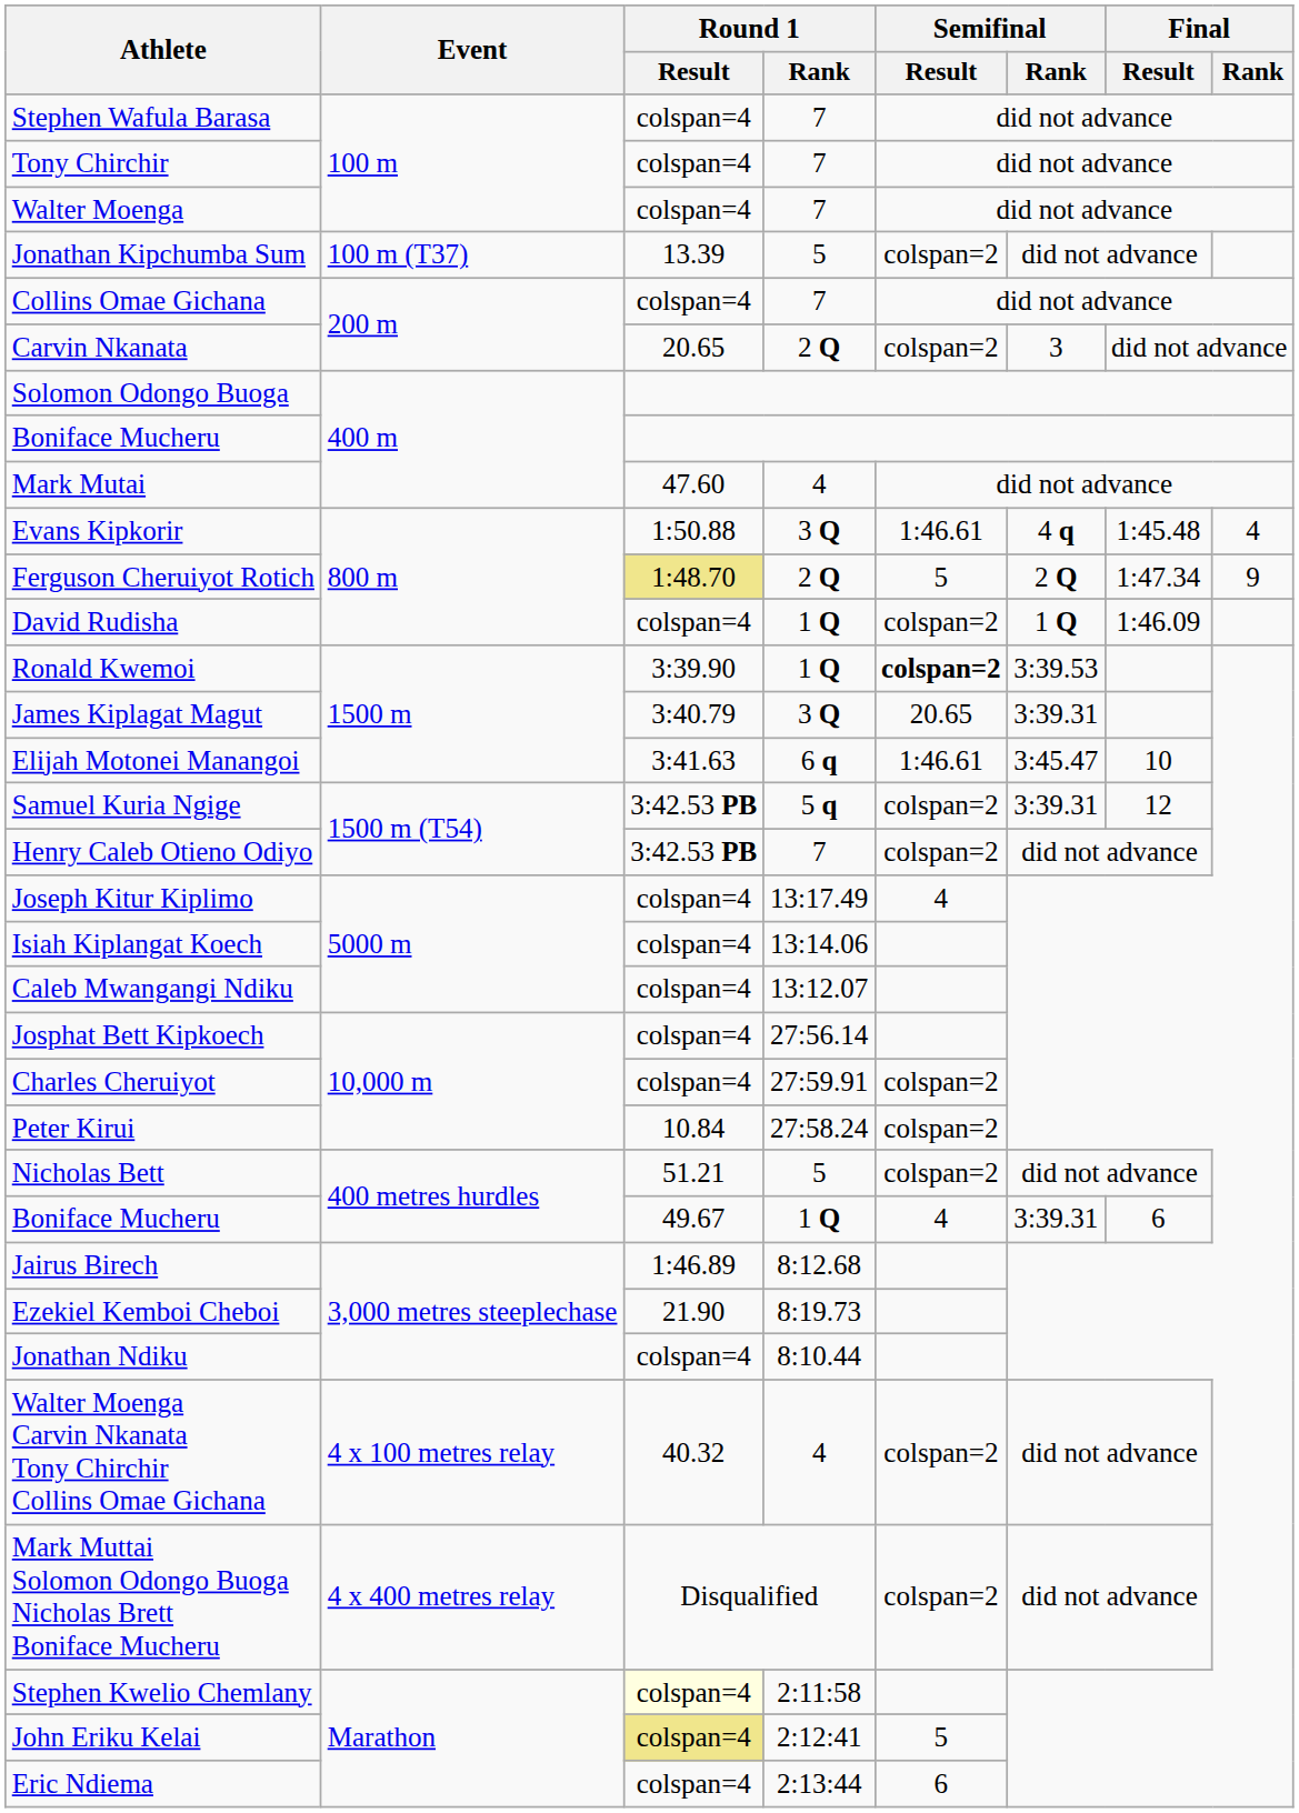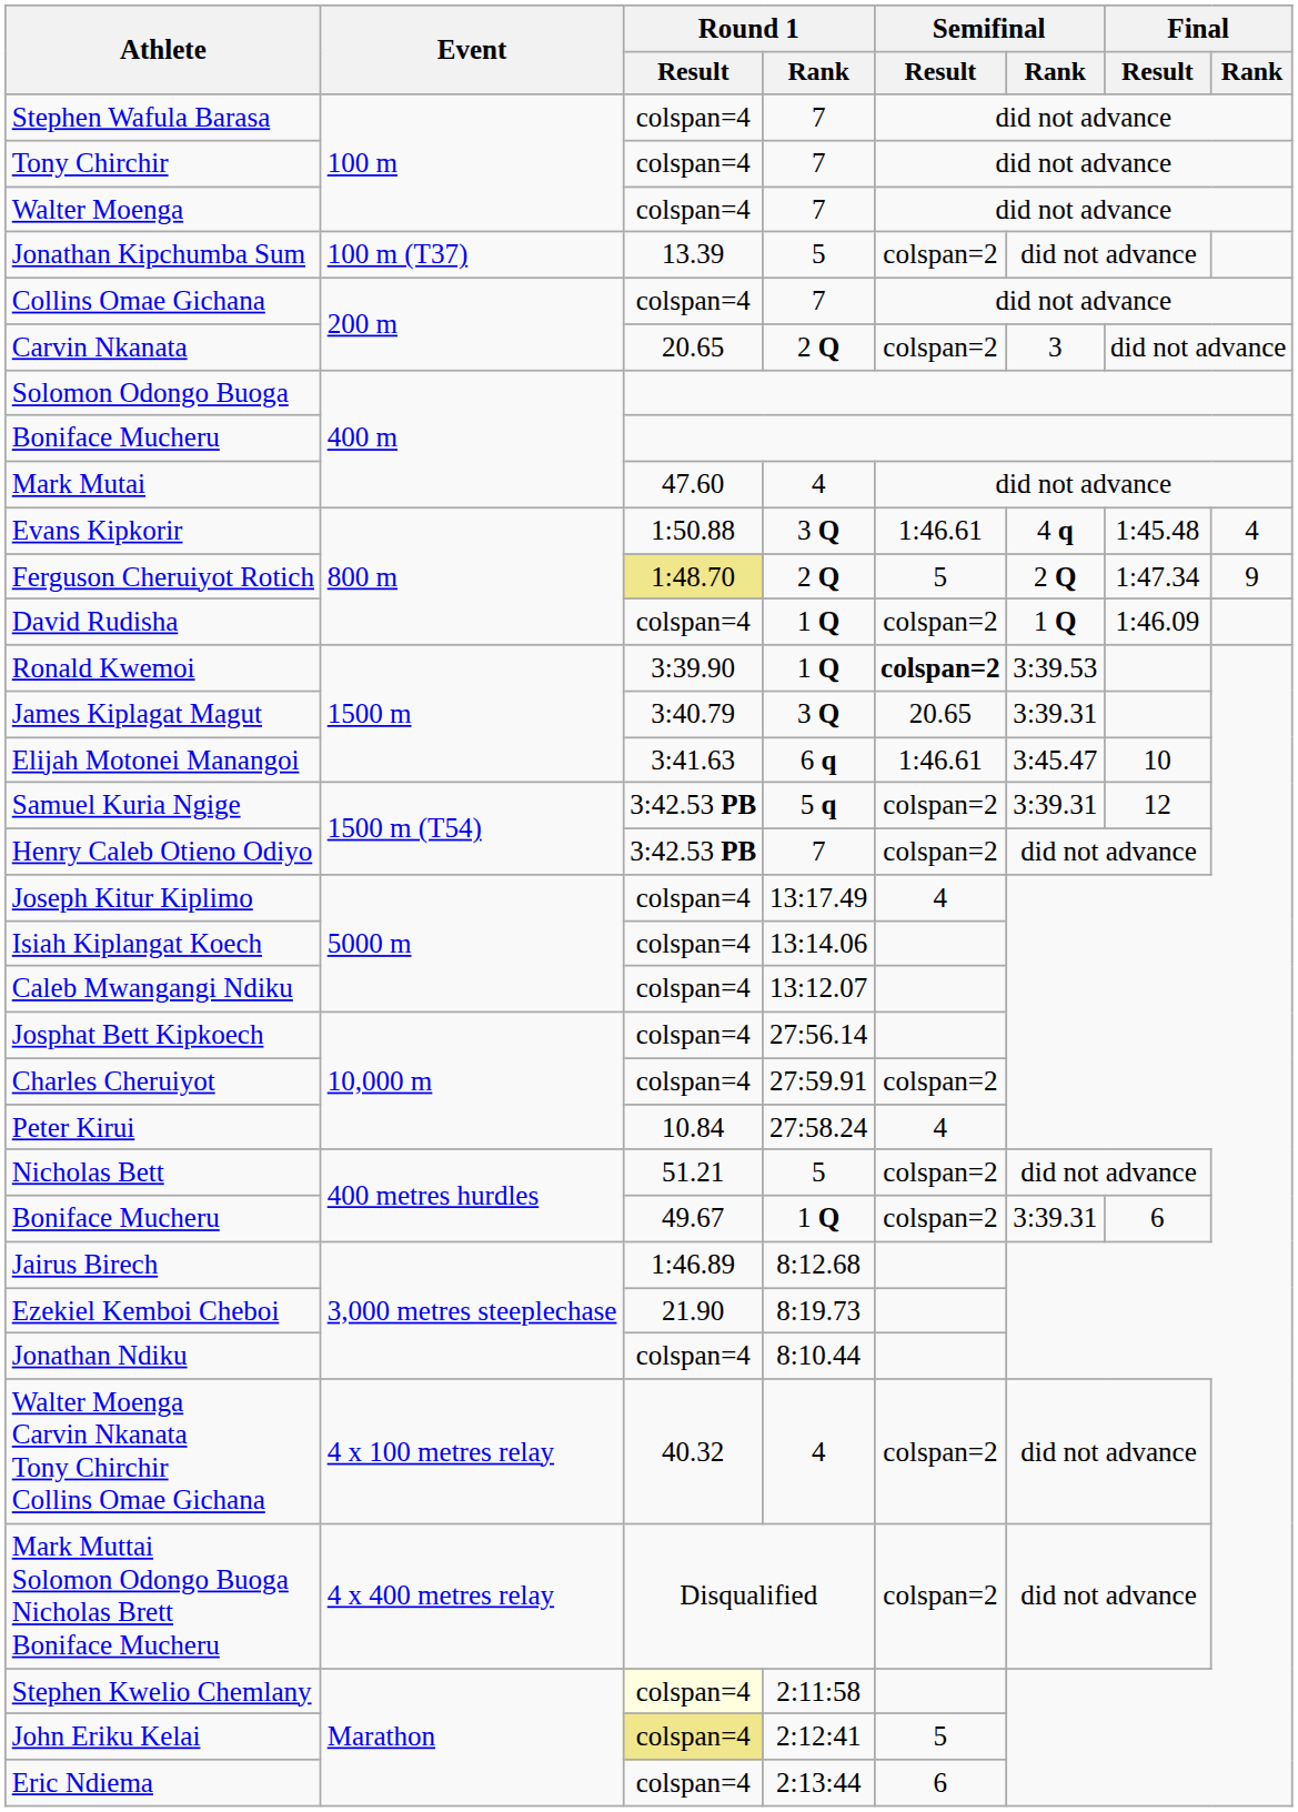Peter Kirui | Semifinal / Result: colspan=2 -> 4
Boniface Mucheru / 1 Q | Semifinal / Result: 4 -> colspan=2
